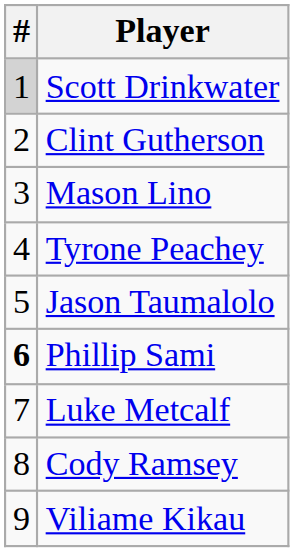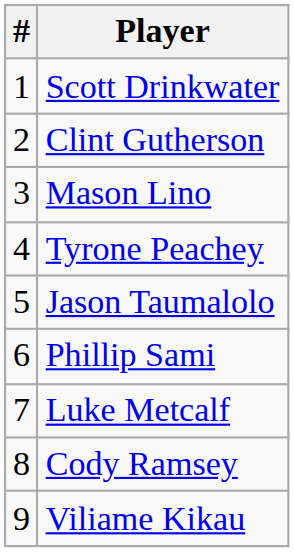Scott Drinkwater | #: lightgrey background -> no background
Phillip Sami | #: bold -> normal
